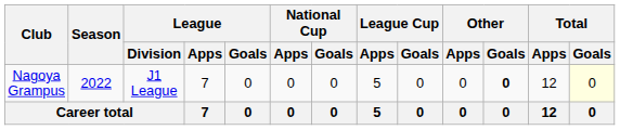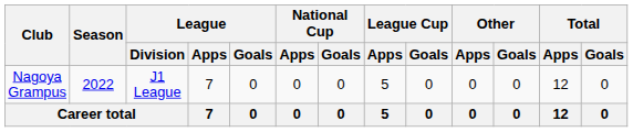Nagoya Grampus | Other / Goals: bold -> normal
Nagoya Grampus | Total / Goals: lightyellow background -> no background
